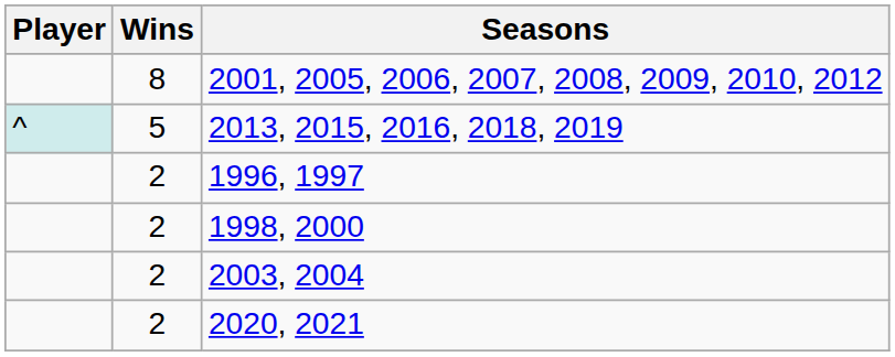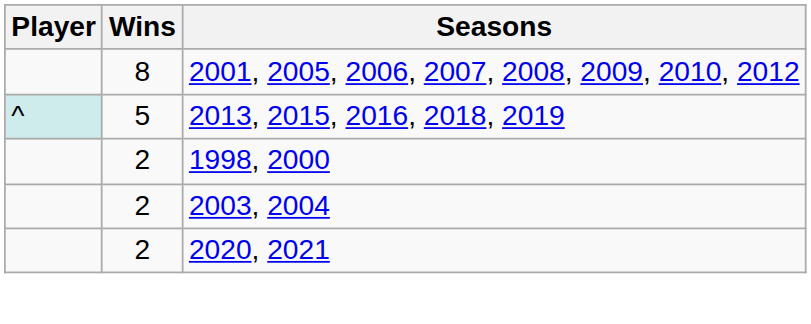- row: 2 | 1996, 1997
